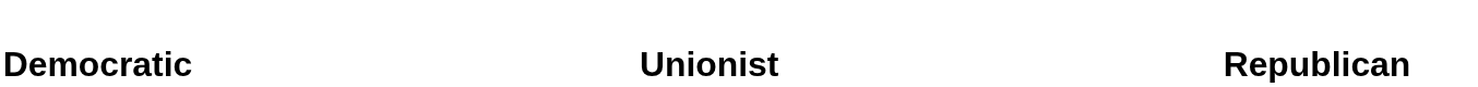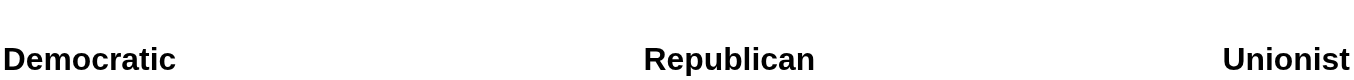columns swapped: 137 <-> 18
